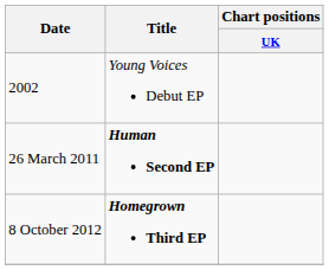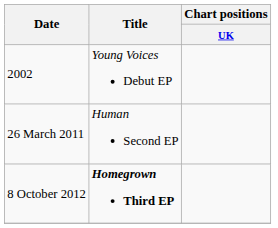26 March 2011 | Title: bold -> normal
